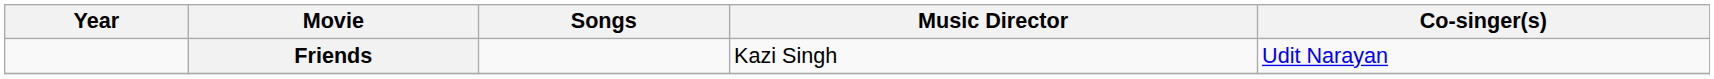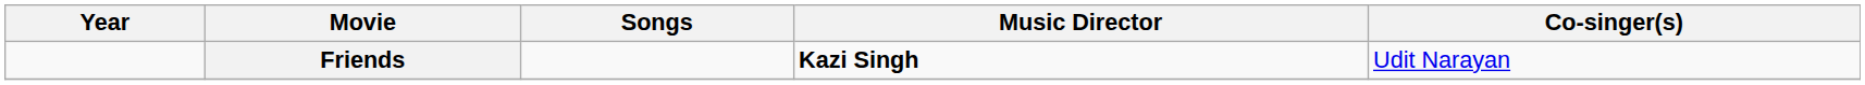Friends | Music Director: normal -> bold
